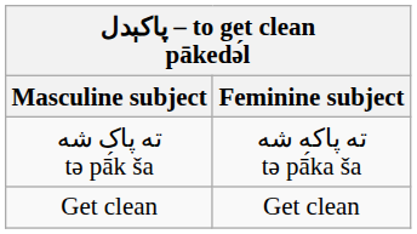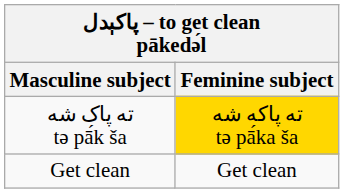ته پاک شه tә pā́k ša | Feminine subject: no background -> gold background
